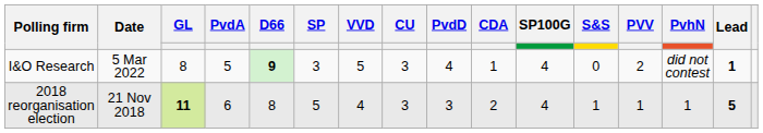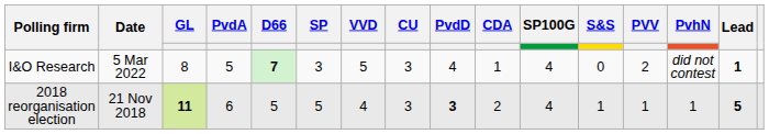I&O Research | D66: 9 -> 7
2018 reorganisation election | D66: 8 -> 5
2018 reorganisation election | PvdD: normal -> bold
